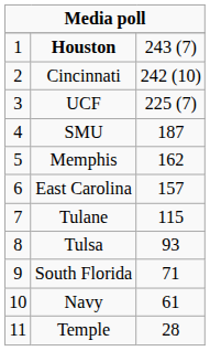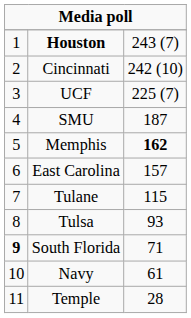Memphis | column 3: normal -> bold
South Florida | column 1: normal -> bold
